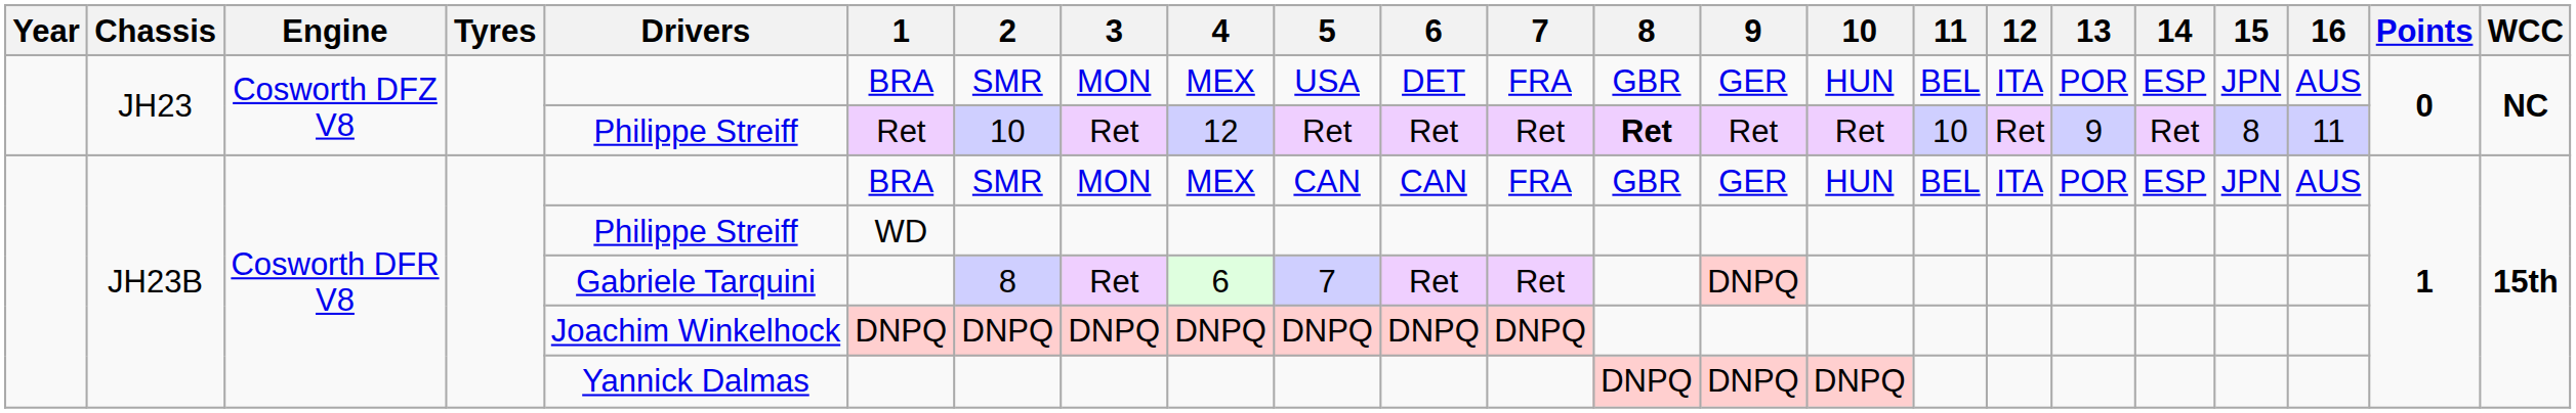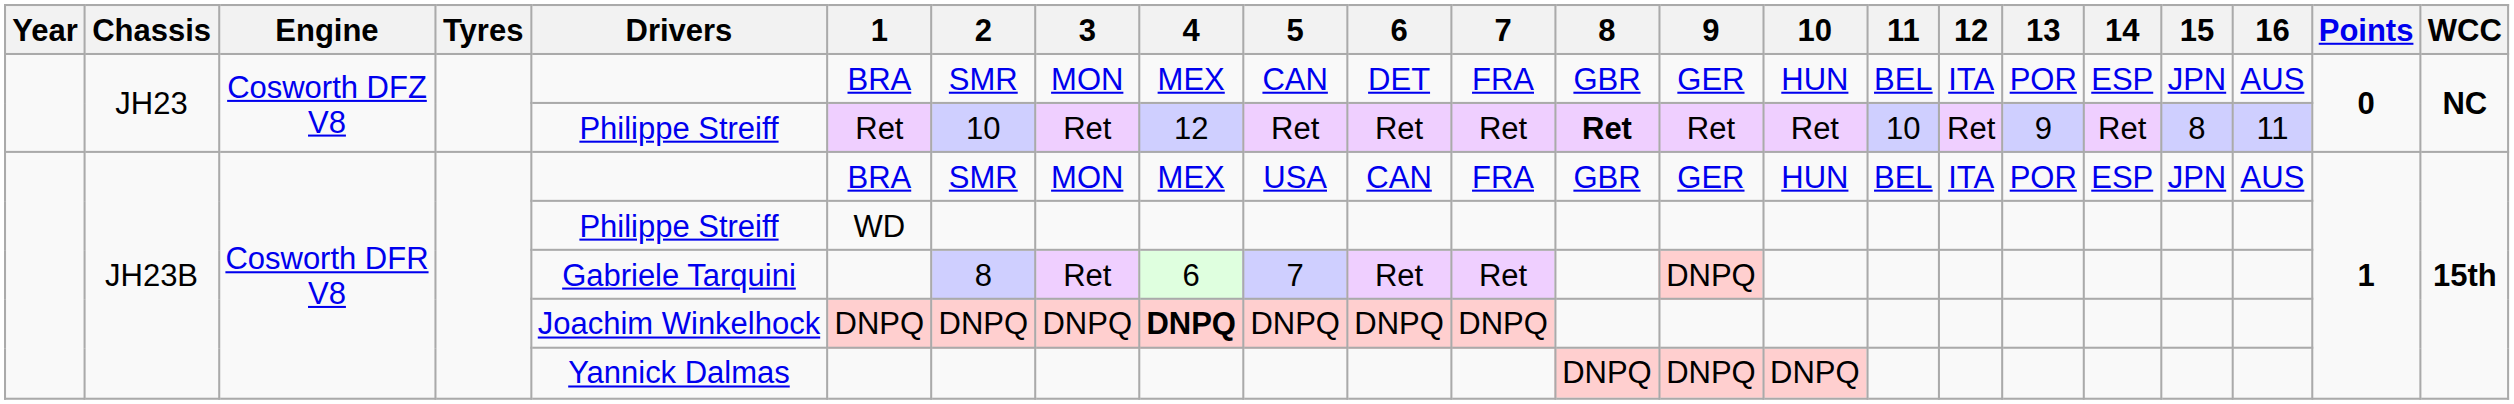row 2 | 5: USA -> CAN
row 4 | 5: CAN -> USA
row 7 | 4: normal -> bold
